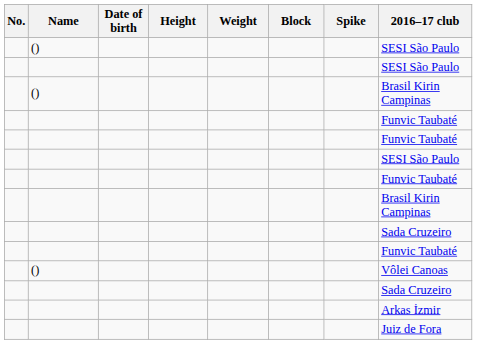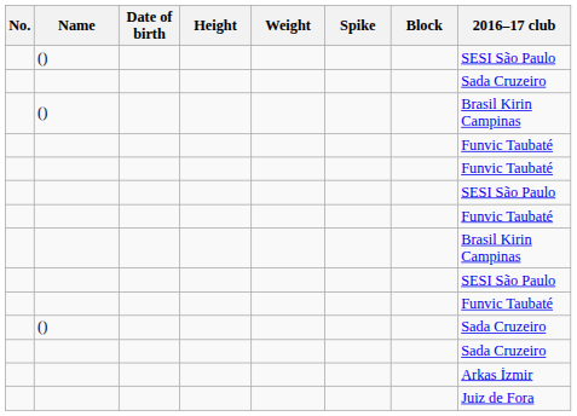columns swapped: Spike <-> Block
row 3 | 2016–17 club: SESI São Paulo -> Sada Cruzeiro
row 10 | 2016–17 club: Sada Cruzeiro -> SESI São Paulo
row 12 | 2016–17 club: Vôlei Canoas -> Sada Cruzeiro
